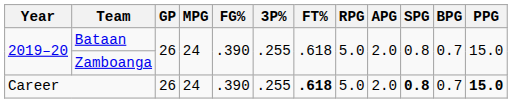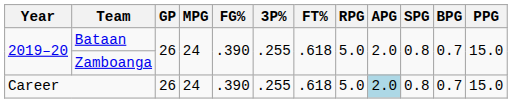Career | FT%: bold -> normal
Career | APG: no background -> lightblue background
Career | SPG: bold -> normal
Career | PPG: bold -> normal
